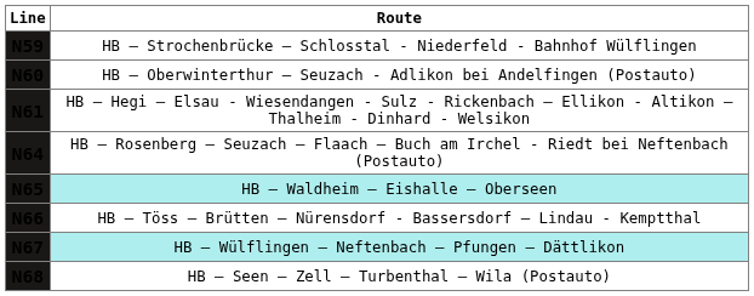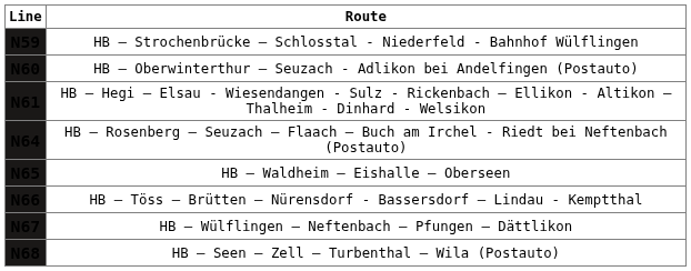HB – Waldheim – Eishalle – Oberseen | Route: paleturquoise background -> no background
HB – Wülflingen – Neftenbach – Pfungen – Dättlikon | Route: paleturquoise background -> no background
